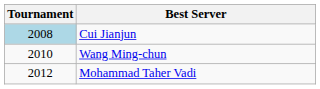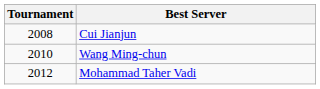Cui Jianjun | Tournament: lightblue background -> no background
